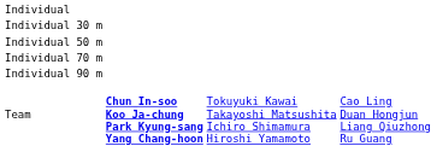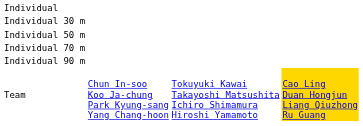Team | column 2: bold -> normal
Team | column 4: no background -> gold background
